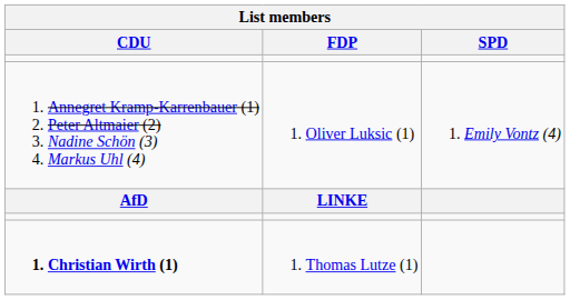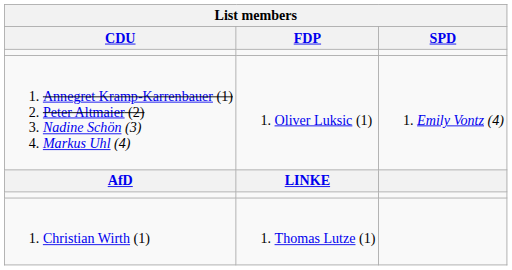Christian Wirth (1) | CDU: bold -> normal
